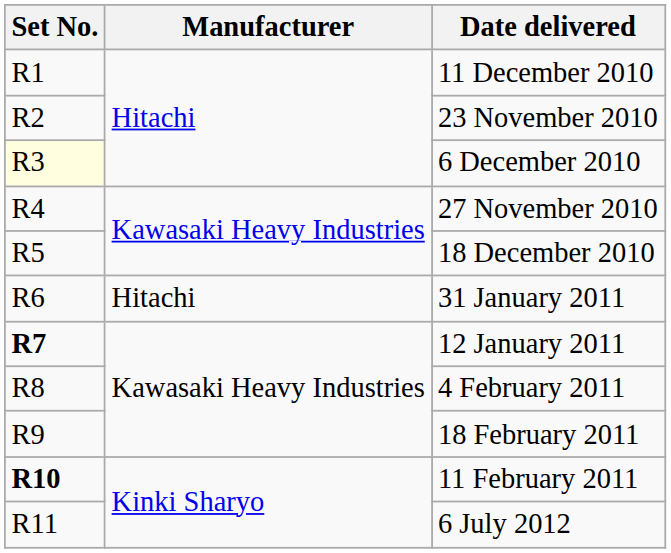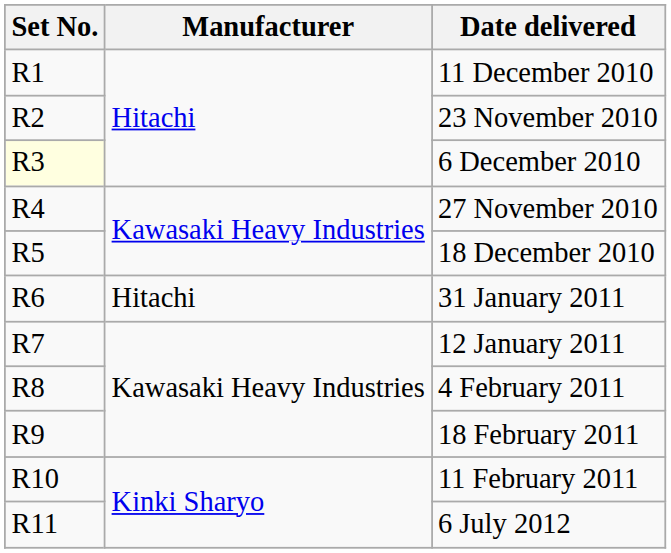12 January 2011 | Set No.: bold -> normal
11 February 2011 | Set No.: bold -> normal
